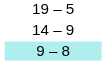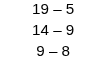9 – 8 | column 1: paleturquoise background -> no background
